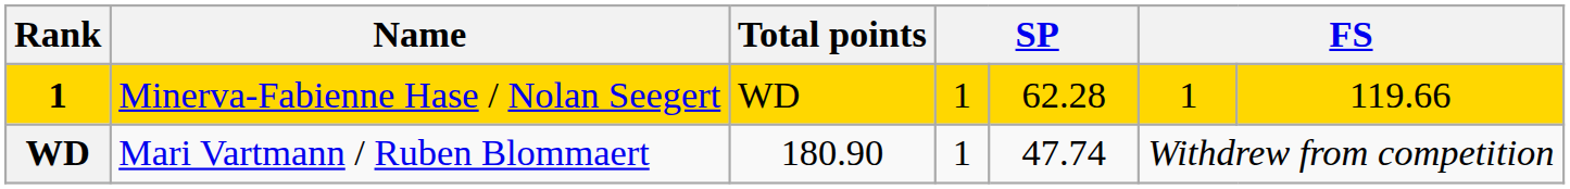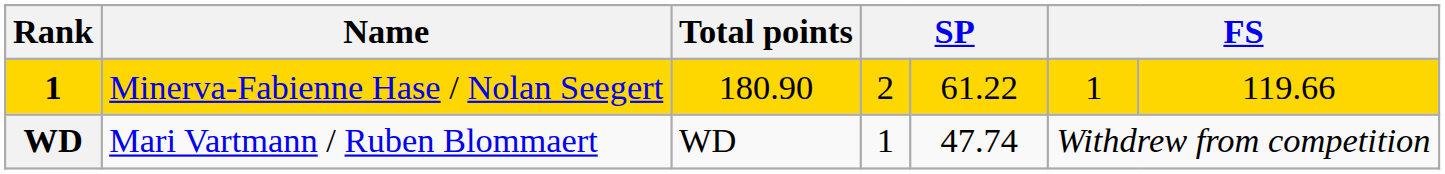row 2 | Total points: WD -> 180.90
row 2 | column 4: 1 -> 2
row 2 | column 5: 62.28 -> 61.22
row 3 | Total points: 180.90 -> WD
